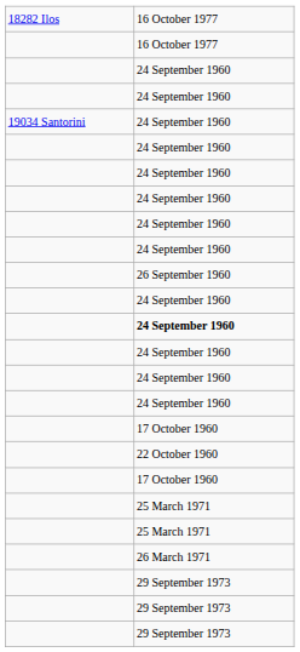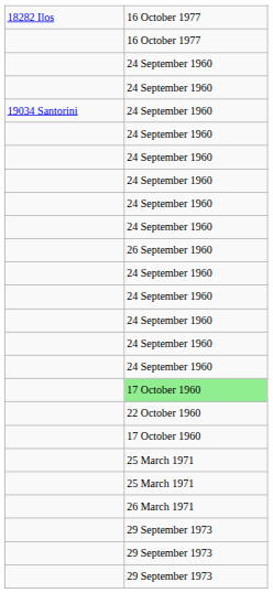row 13 | column 2: bold -> normal
row 17 | column 2: no background -> lightgreen background
